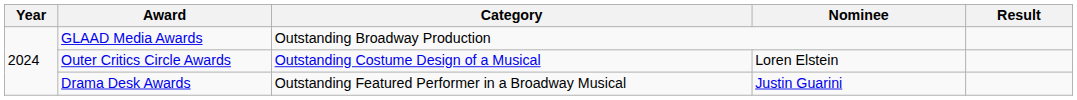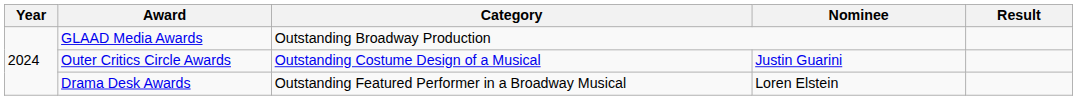Outer Critics Circle Awards | Nominee: Loren Elstein -> Justin Guarini
Drama Desk Awards | Nominee: Justin Guarini -> Loren Elstein
